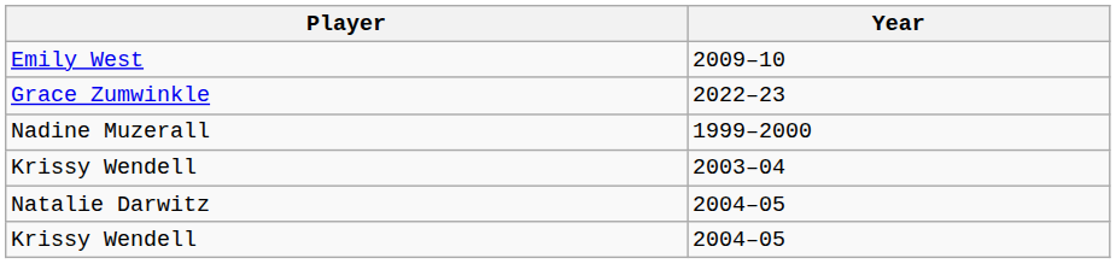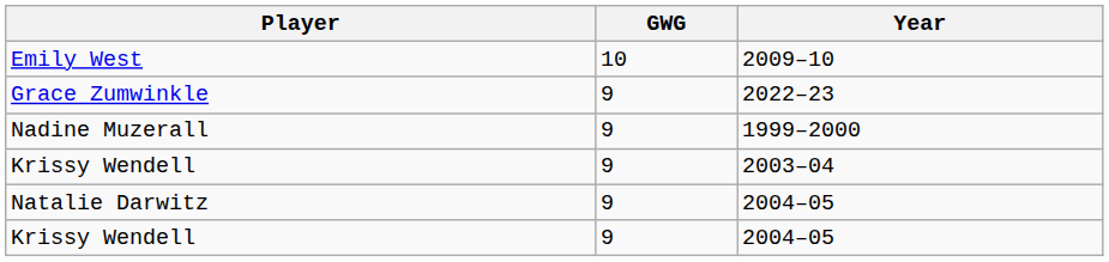+ column: GWG | 10 | 9 | 9 | 9 | 9 | 9
